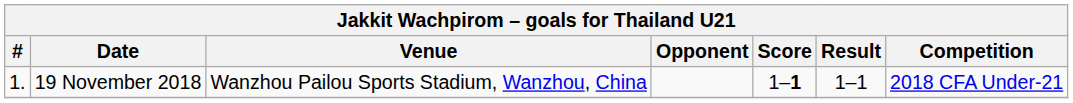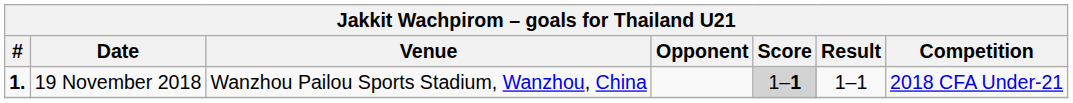19 November 2018 | #: normal -> bold
19 November 2018 | Score: no background -> lightgrey background
